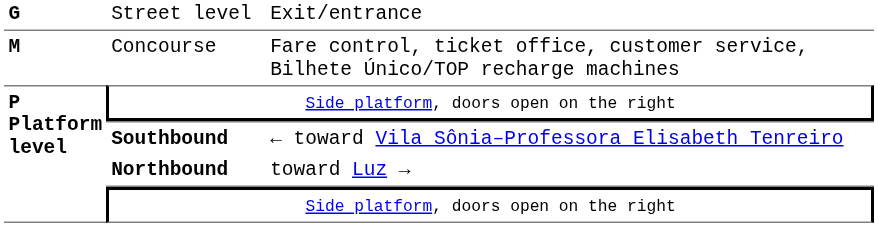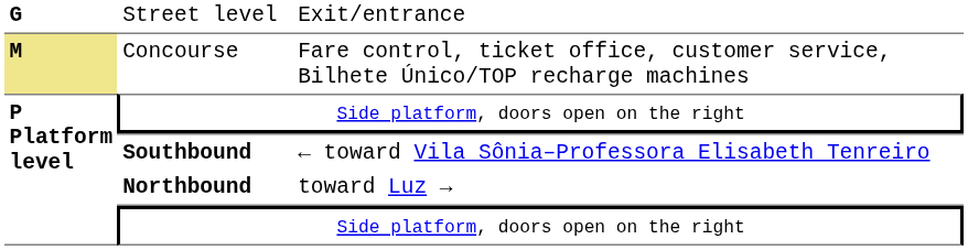Concourse | column 1: no background -> khaki background
